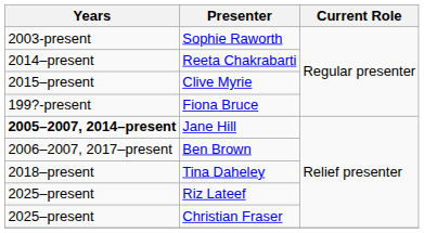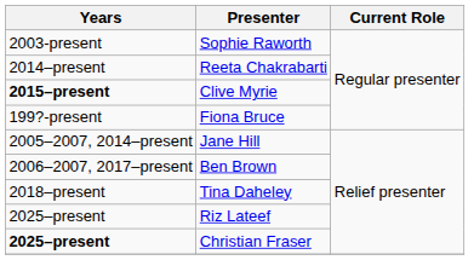Clive Myrie | Years: normal -> bold
Jane Hill | Years: bold -> normal
Christian Fraser | Years: normal -> bold
